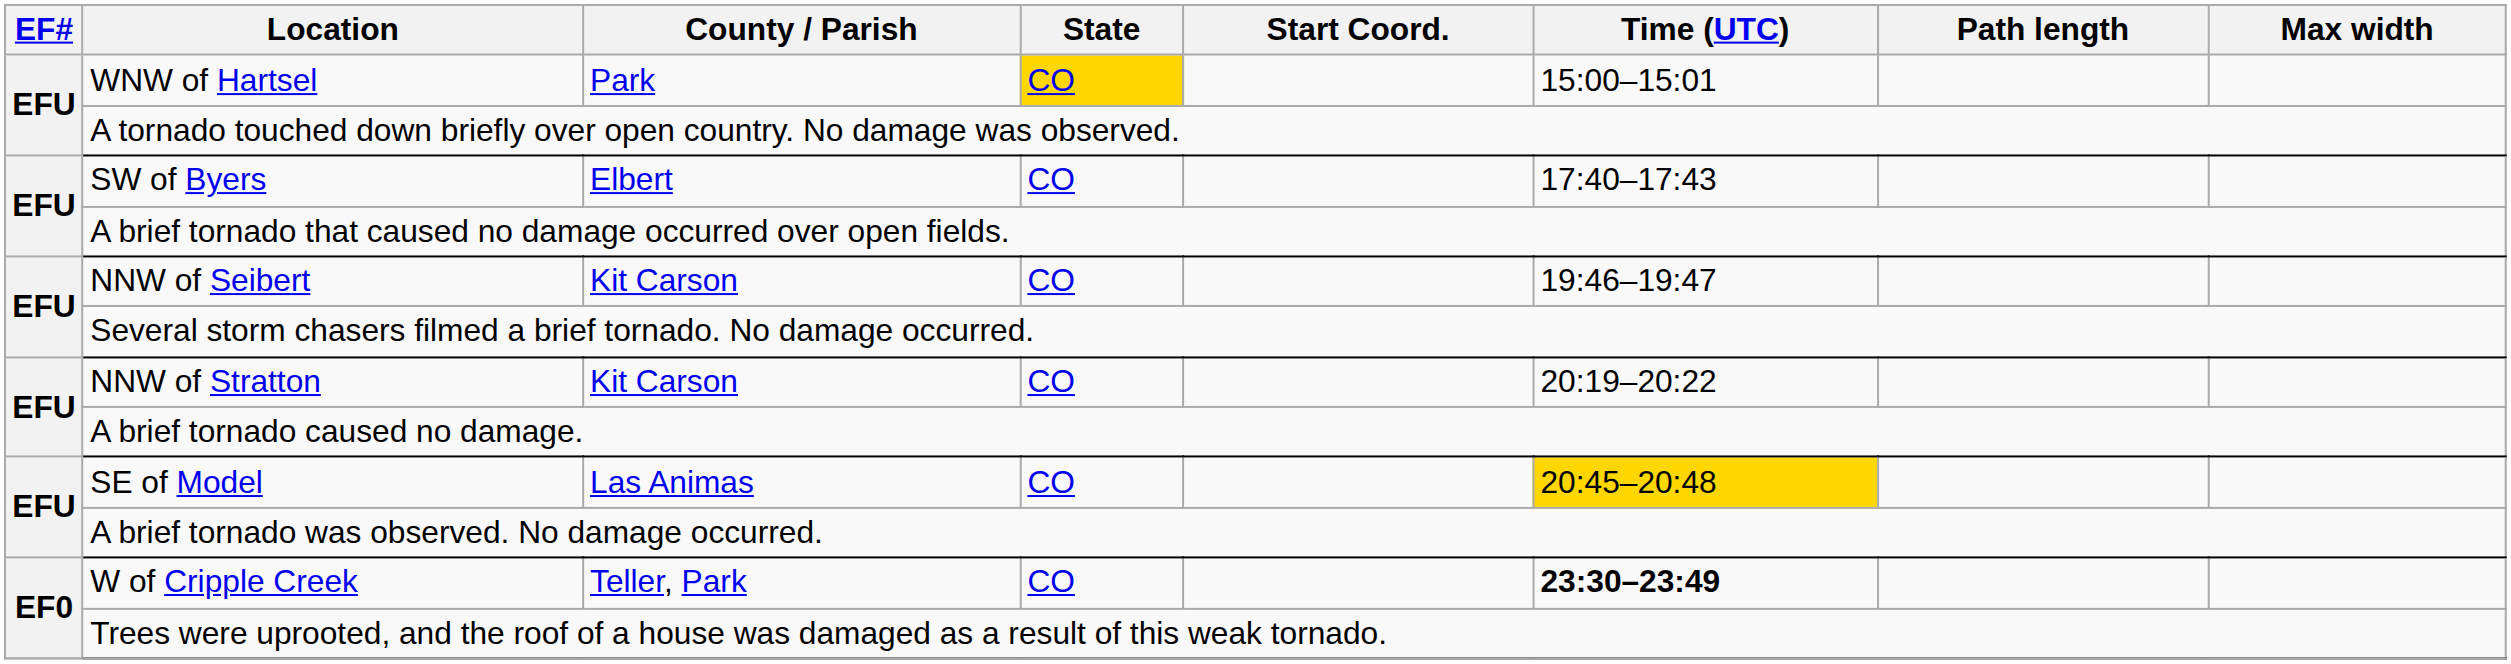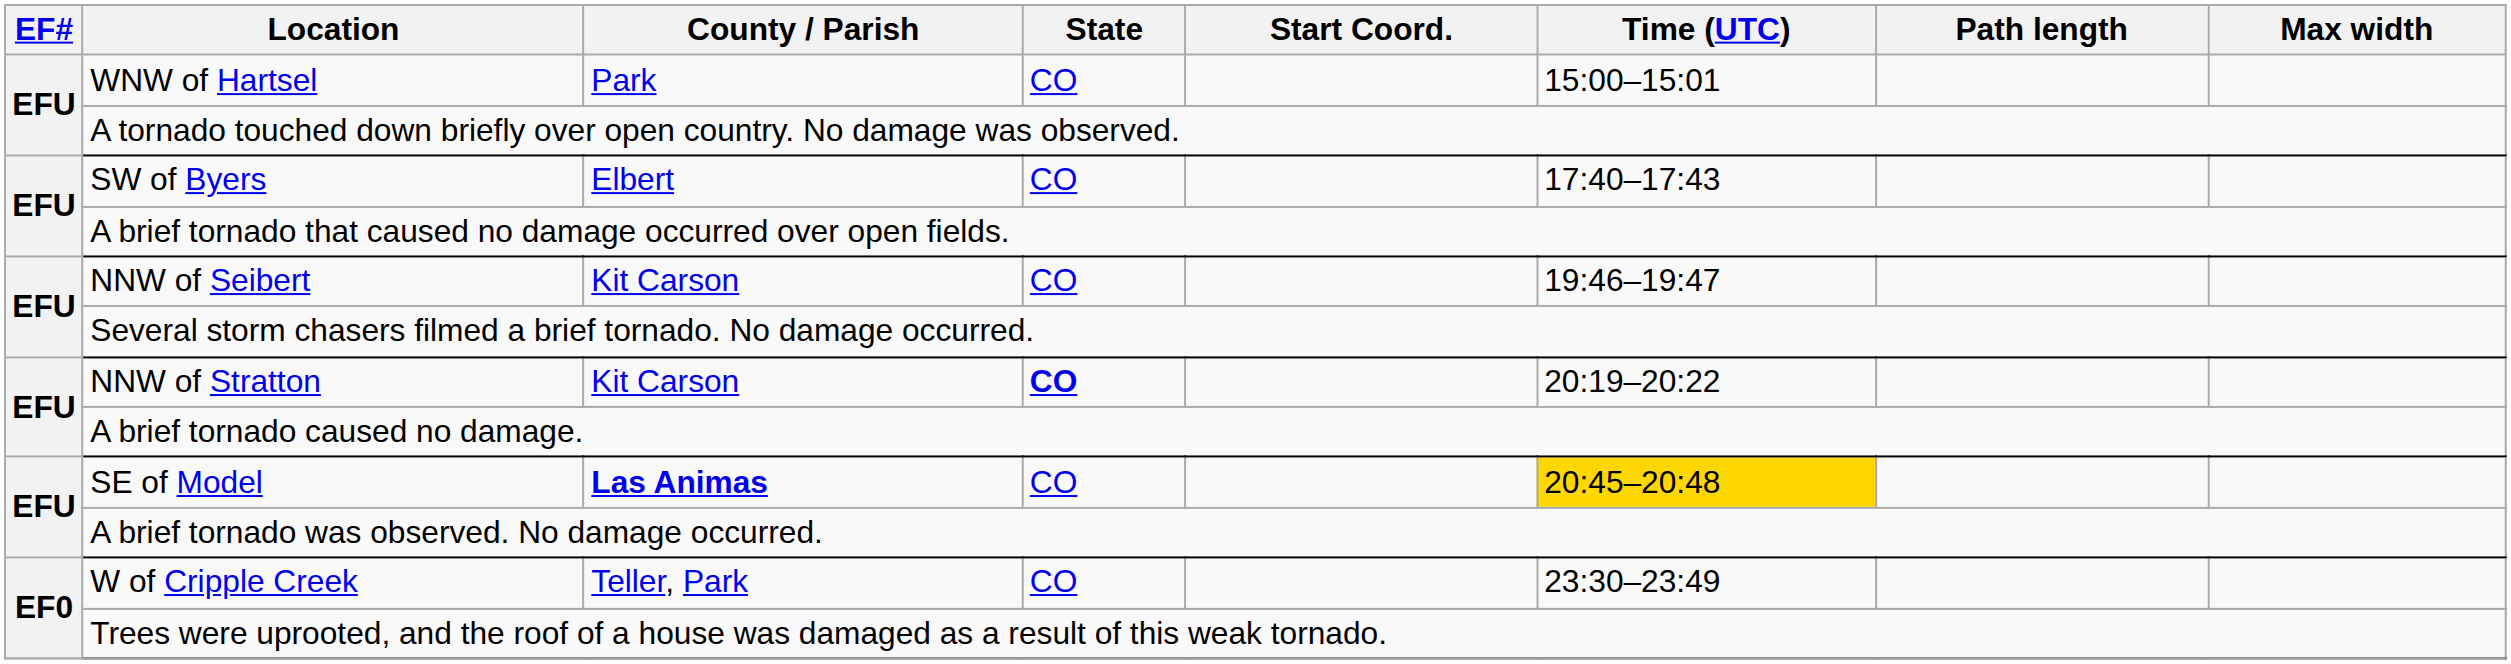WNW of Hartsel | State: gold background -> no background
NNW of Stratton | State: normal -> bold
SE of Model | County / Parish: normal -> bold
W of Cripple Creek | Time (UTC): bold -> normal
